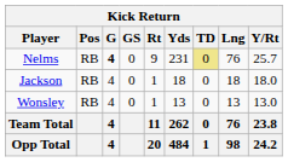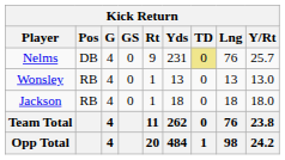Nelms | Pos: RB -> DB
Nelms | G: bold -> normal
rows swapped: Jackson <-> Wonsley
